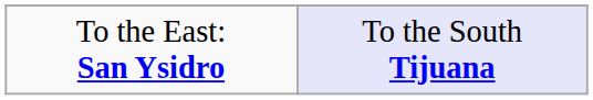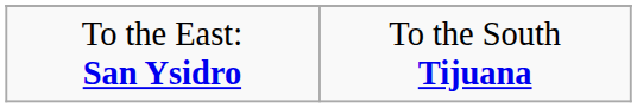To the East: San Ysidro | column 2: lavender background -> no background
